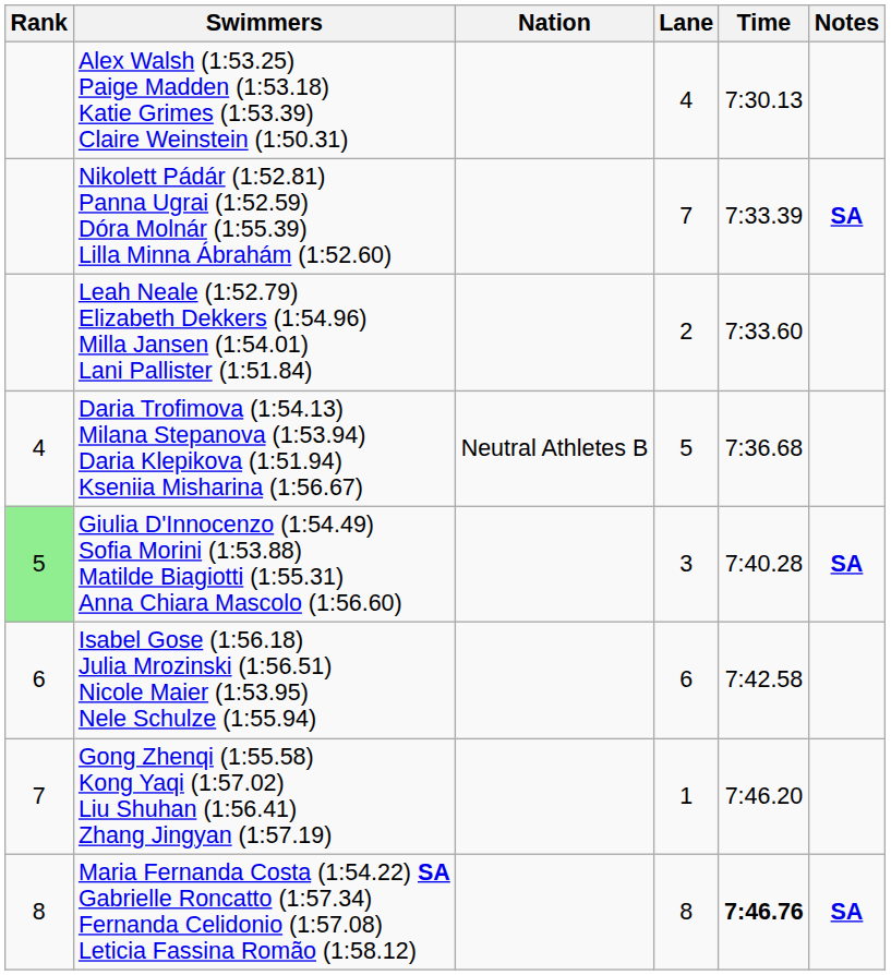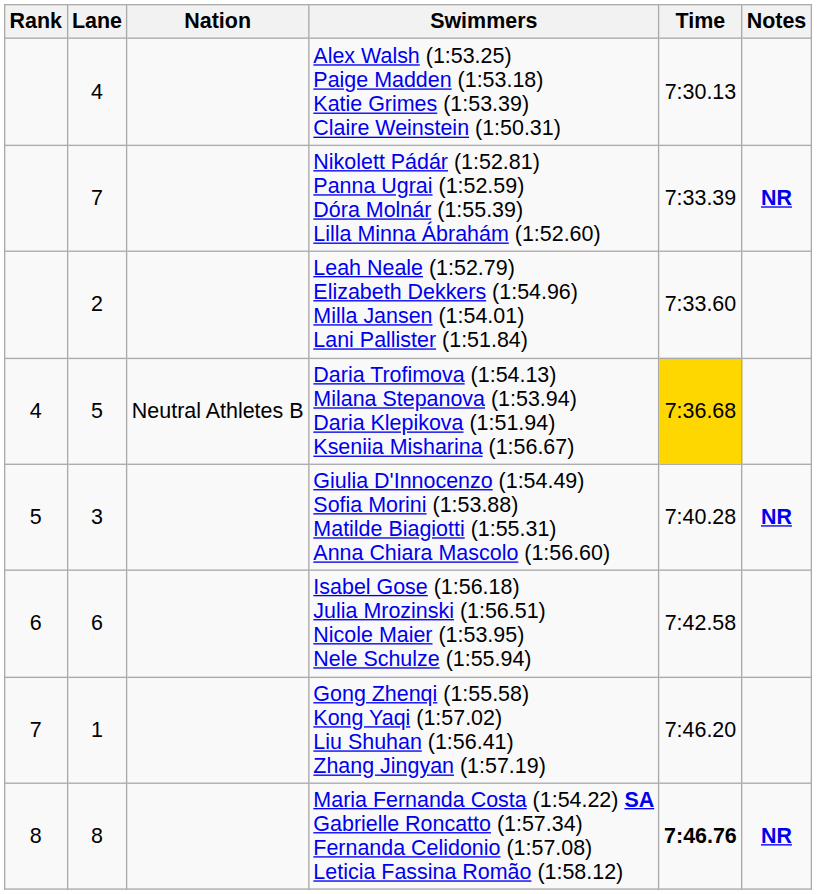columns swapped: Lane <-> Swimmers
row 3 | Notes: SA -> NR
row 5 | Time: no background -> gold background
row 6 | Rank: lightgreen background -> no background
row 6 | Notes: SA -> NR
row 9 | Notes: SA -> NR
